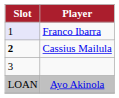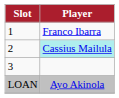Franco Ibarra | Slot: lavender background -> no background
Cassius Mailula | Slot: bold -> normal
Cassius Mailula | Player: no background -> paleturquoise background
